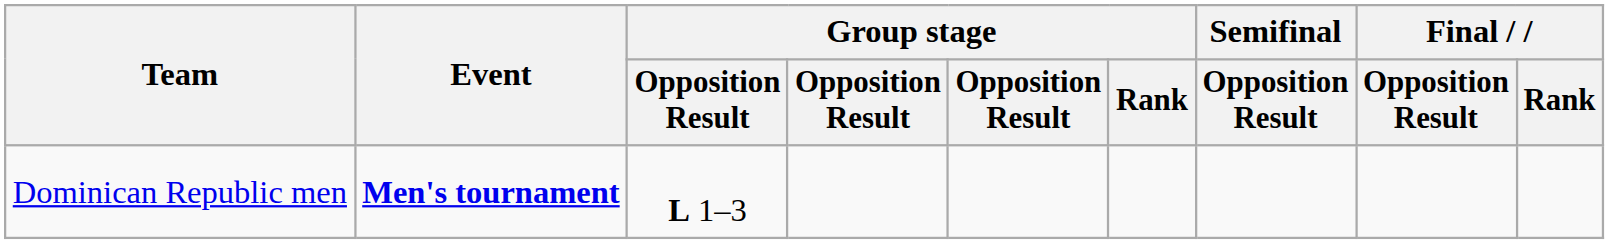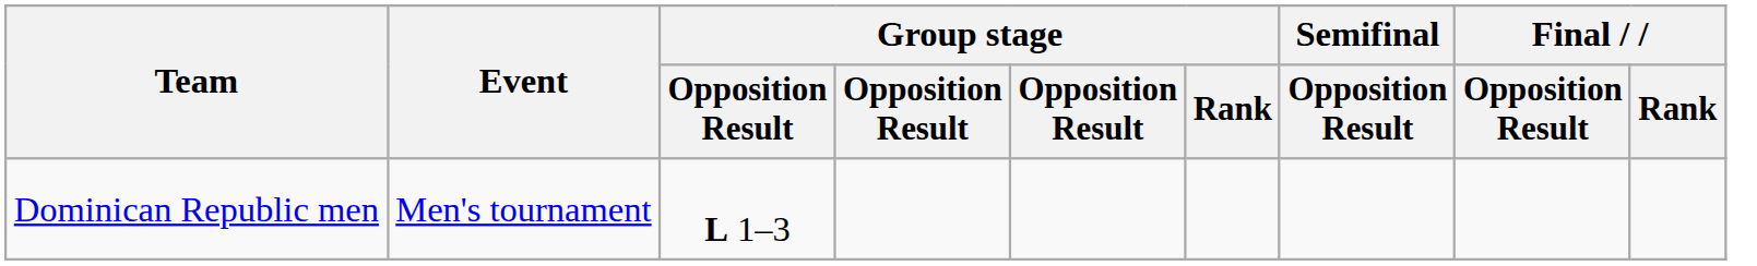Dominican Republic men | Event: bold -> normal
